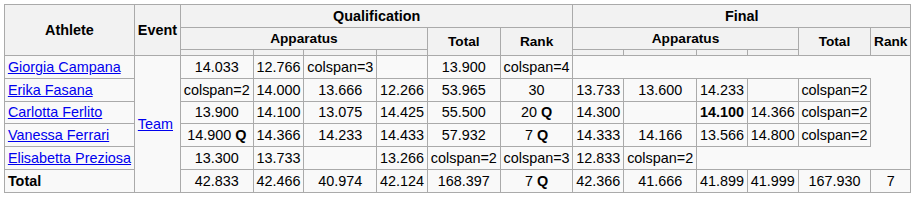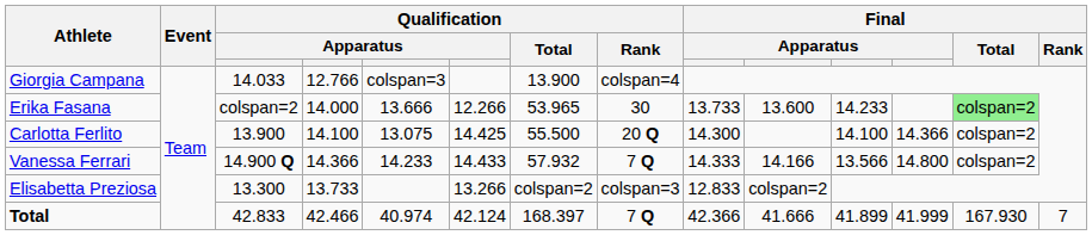Erika Fasana | Final / Total: no background -> lightgreen background
Carlotta Ferlito | column 11: bold -> normal
